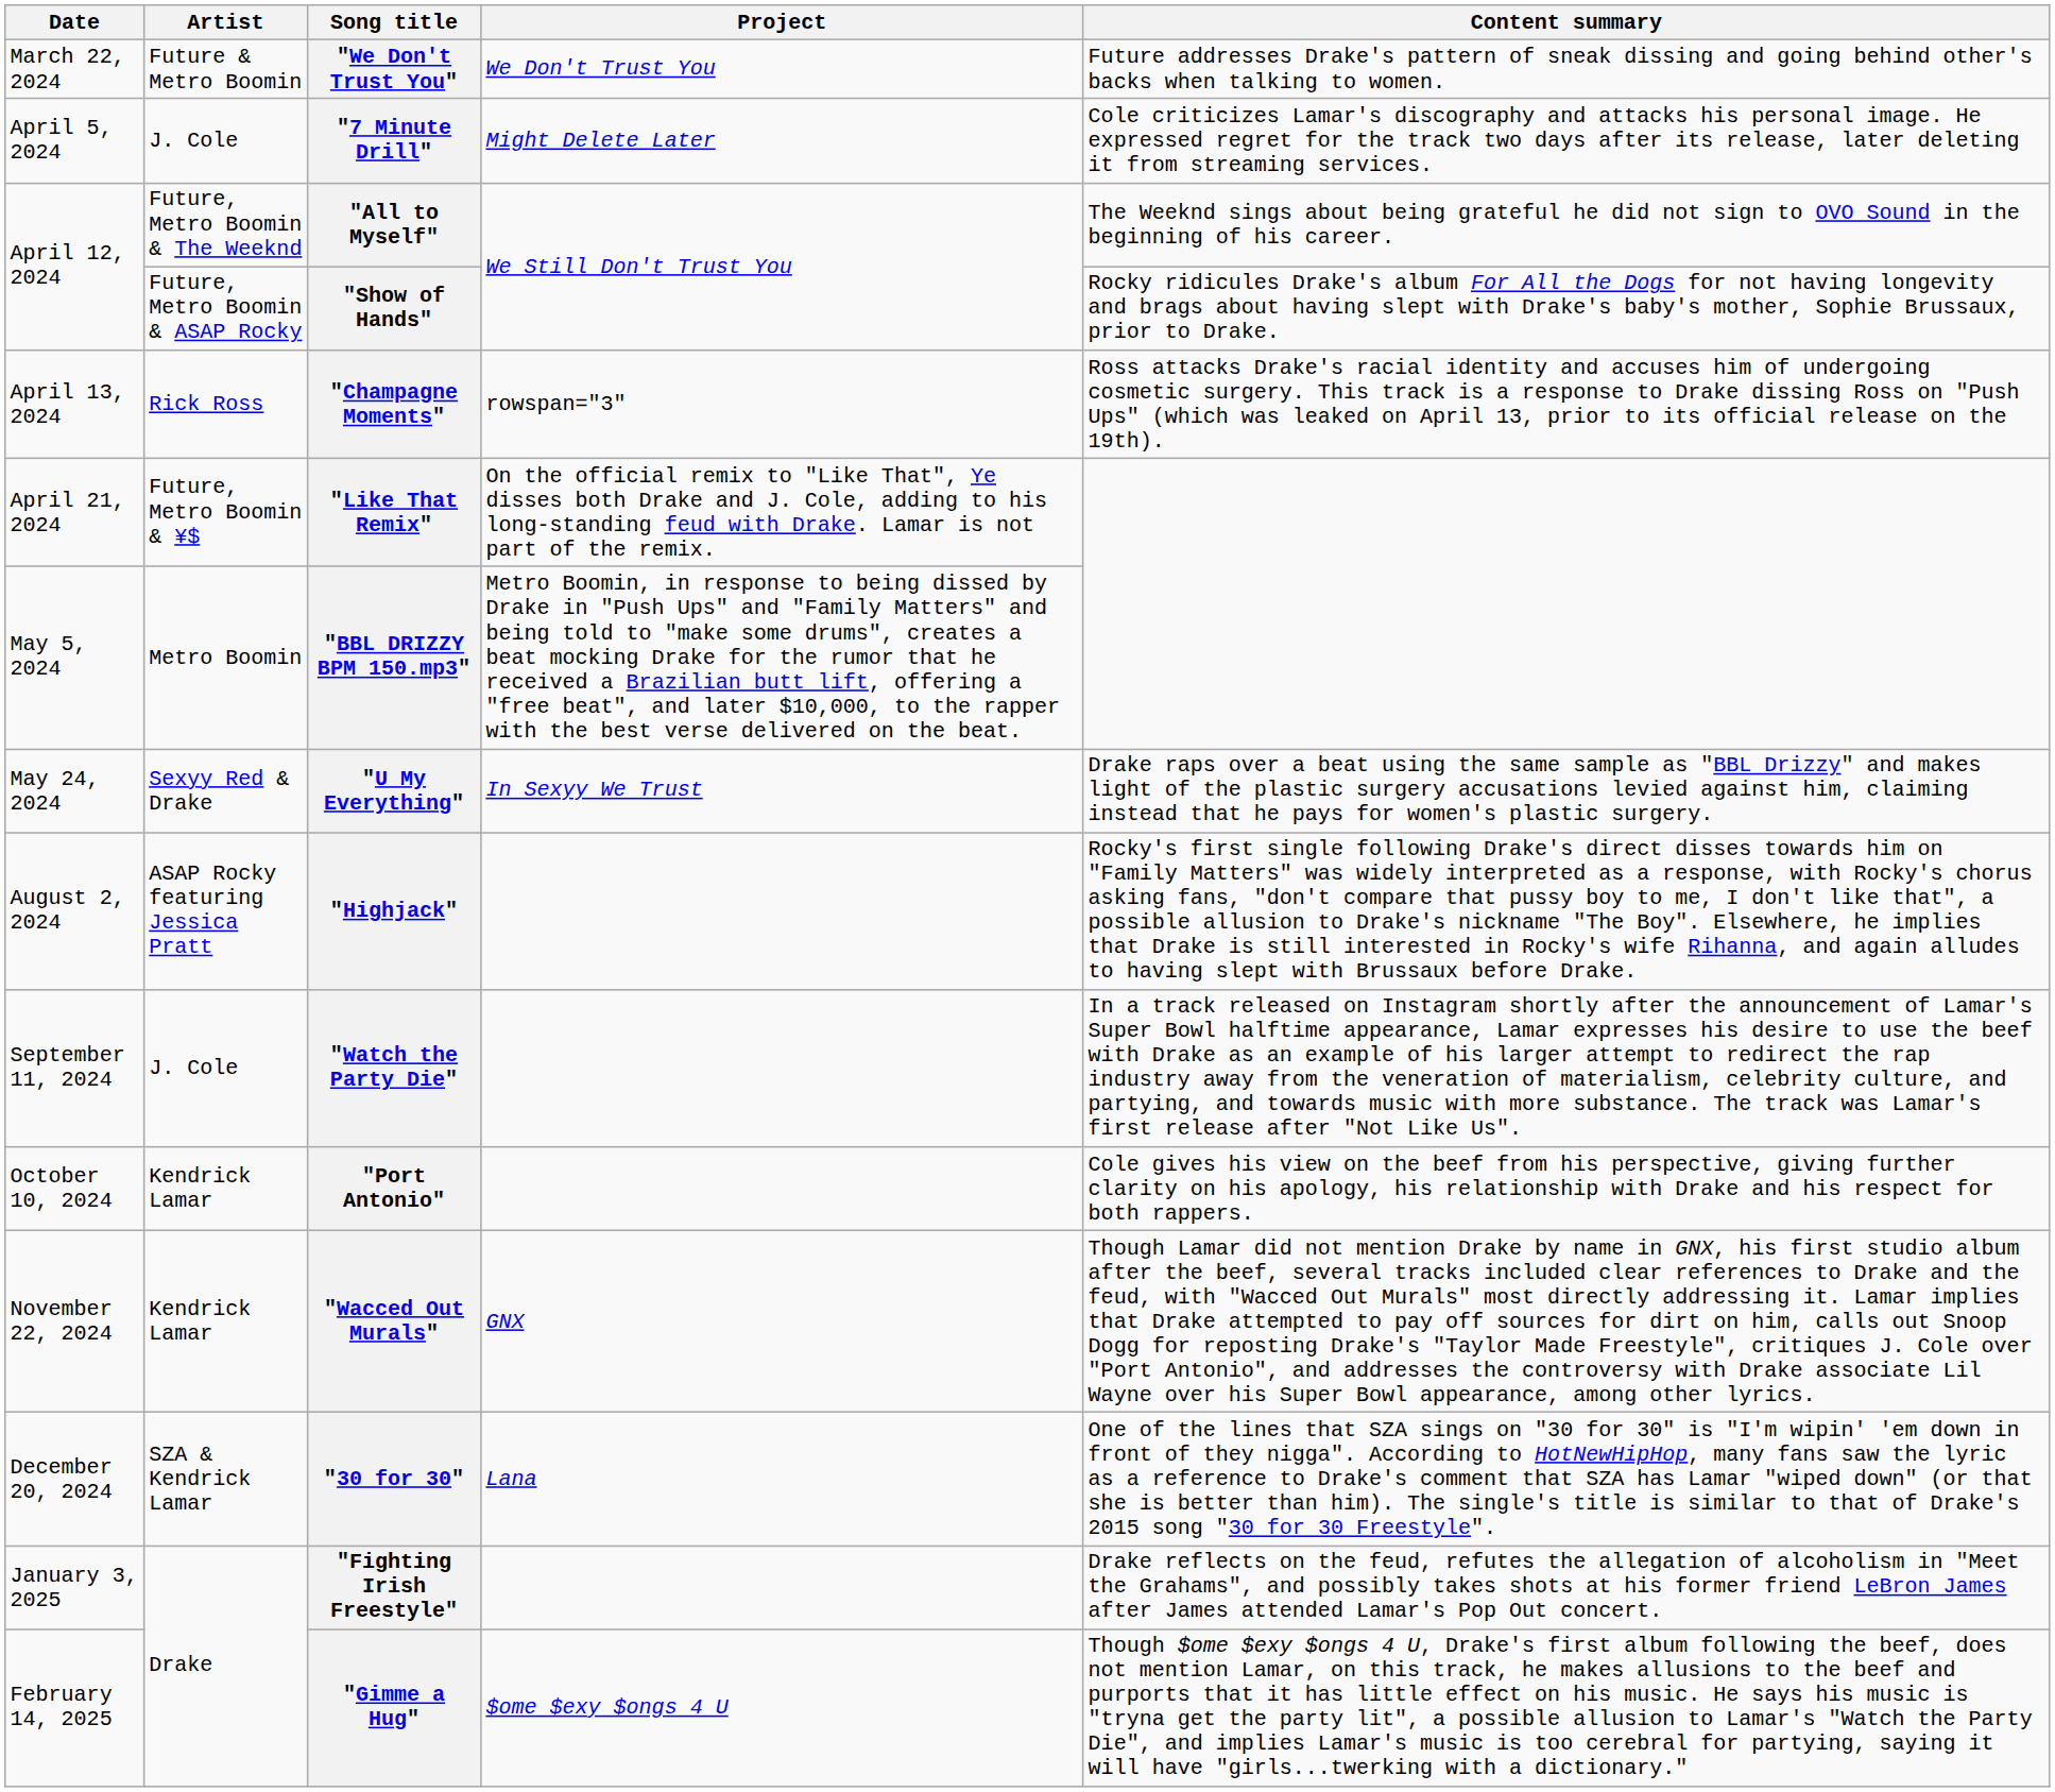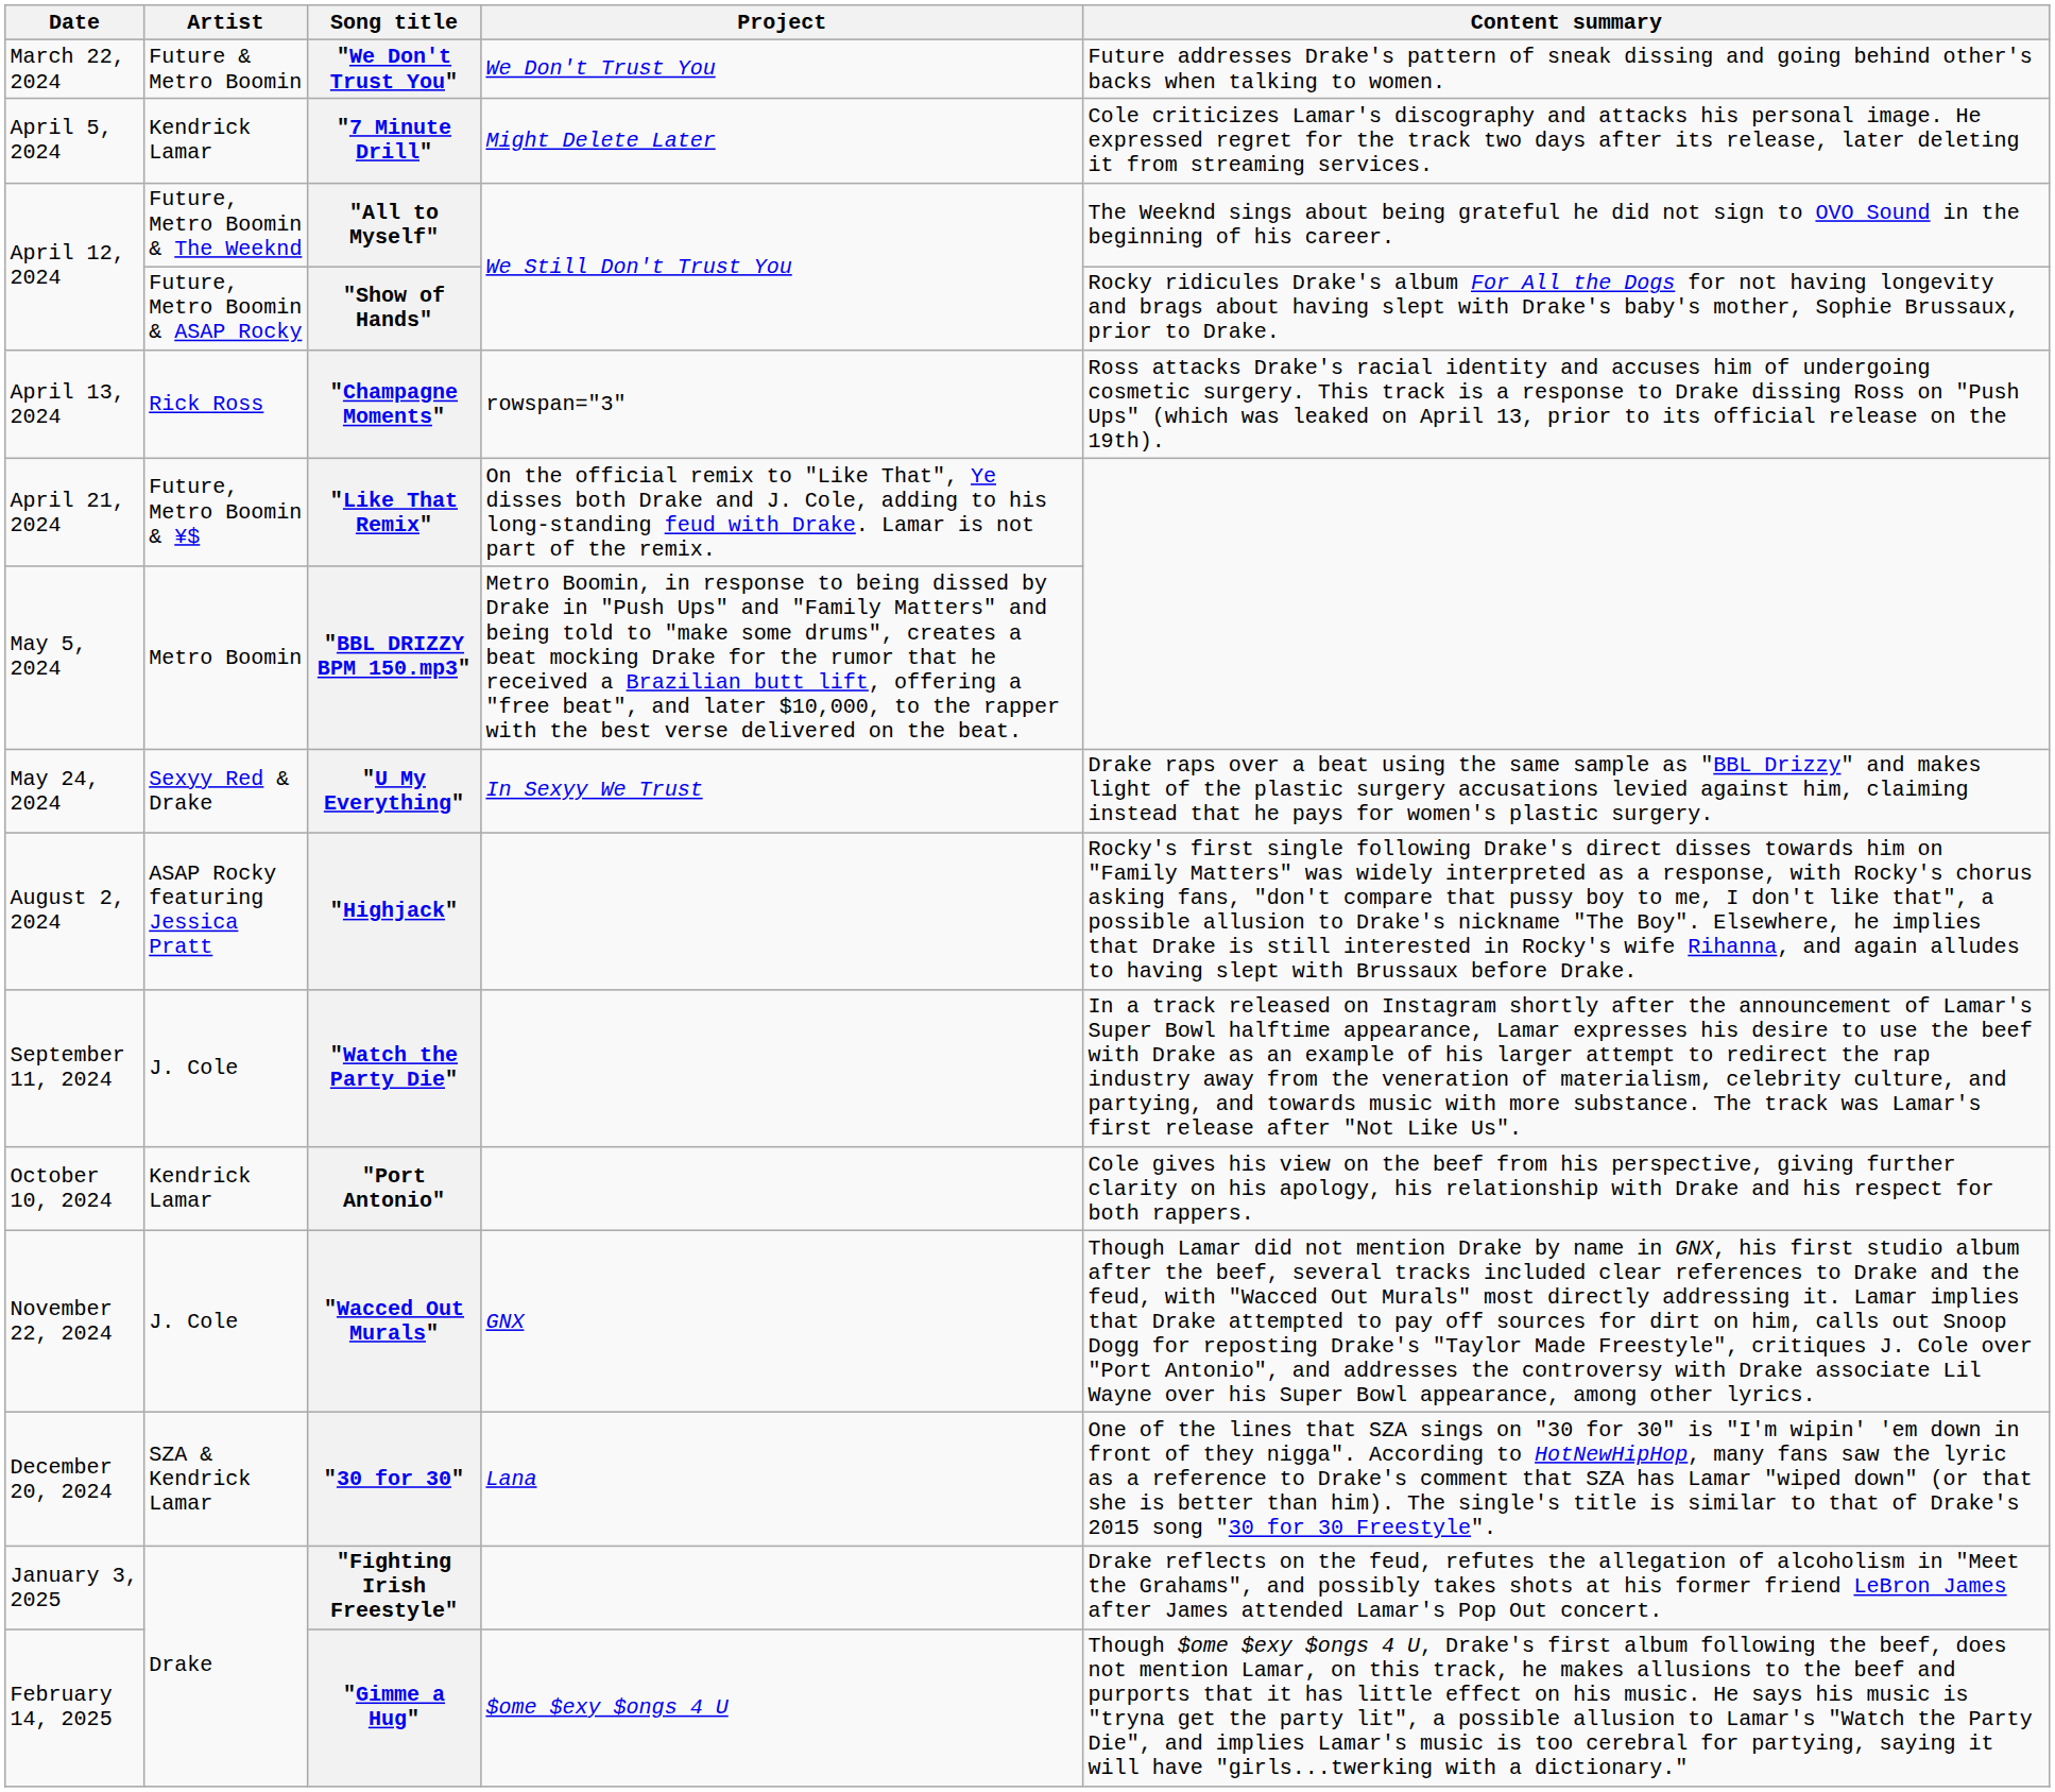"7 Minute Drill" | Artist: J. Cole -> Kendrick Lamar
"Wacced Out Murals" | Artist: Kendrick Lamar -> J. Cole
